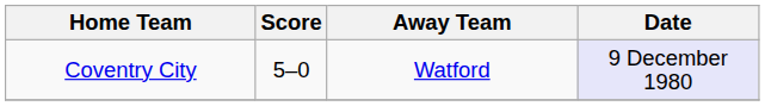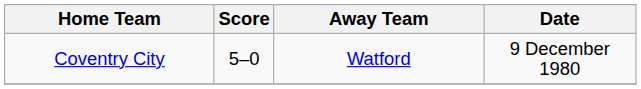Coventry City | Date: lavender background -> no background
